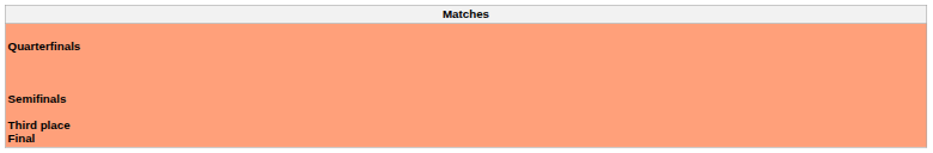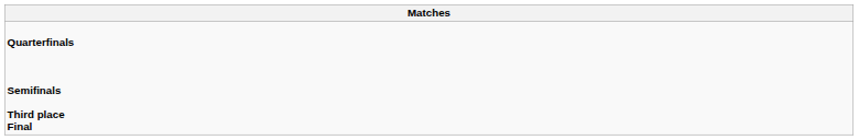row 2 | column 1: lightsalmon background -> no background
